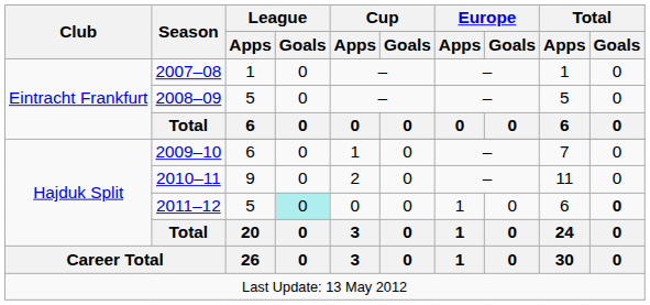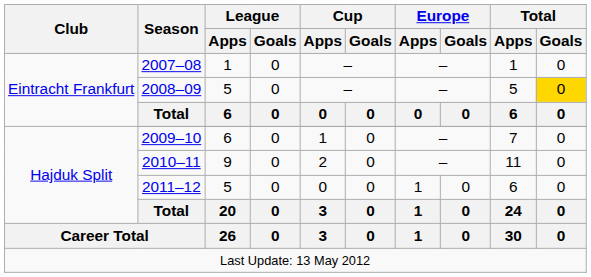2008–09 | Total / Goals: no background -> gold background
2011–12 | League / Goals: paleturquoise background -> no background
2011–12 | Total / Goals: bold -> normal
